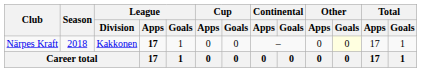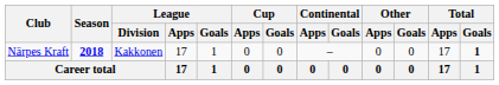Närpes Kraft | Season: normal -> bold
Närpes Kraft | League / Apps: bold -> normal
Närpes Kraft | Other / Goals: lightyellow background -> no background
Närpes Kraft | Total / Goals: normal -> bold
